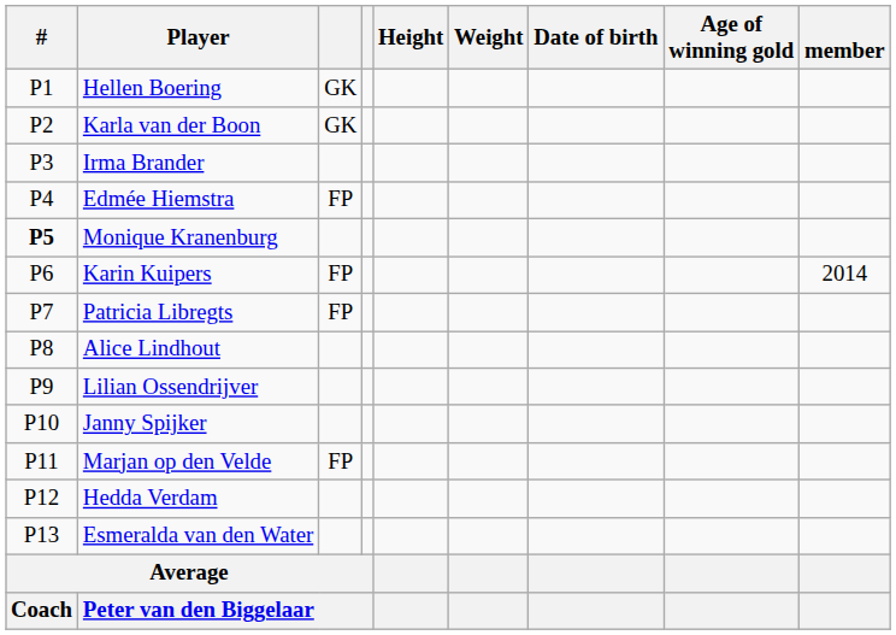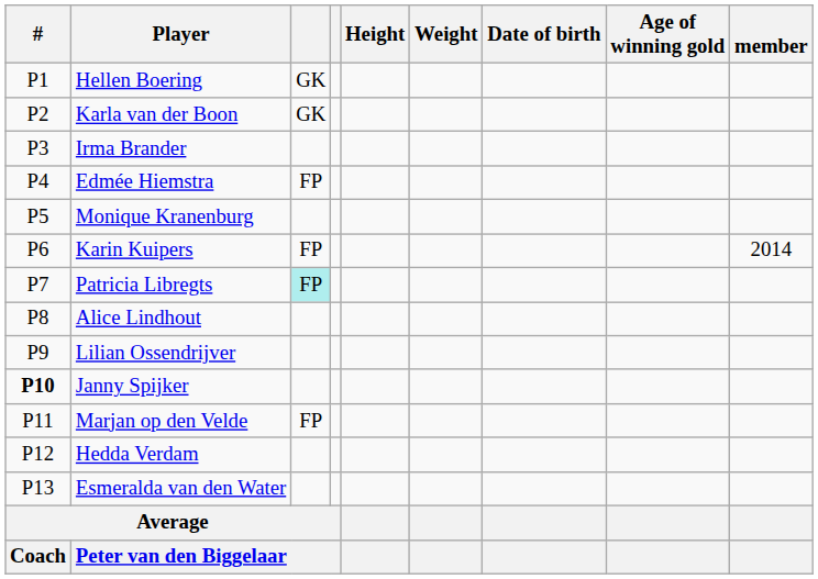Monique Kranenburg | #: bold -> normal
Patricia Libregts | column 3: no background -> paleturquoise background
Janny Spijker | #: normal -> bold
